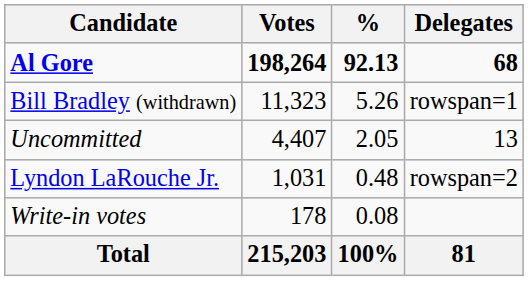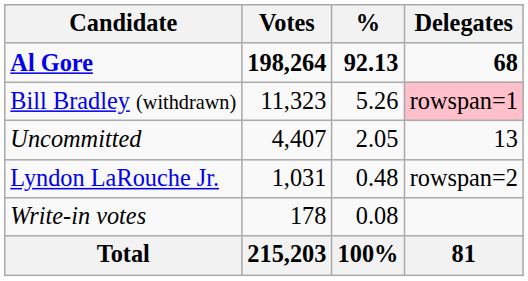Bill Bradley (withdrawn) | Delegates: no background -> pink background
